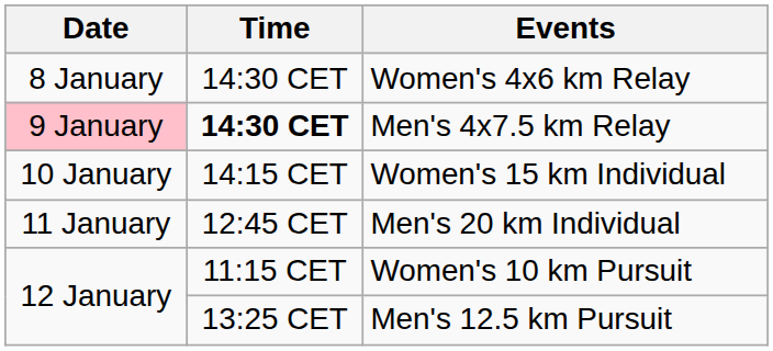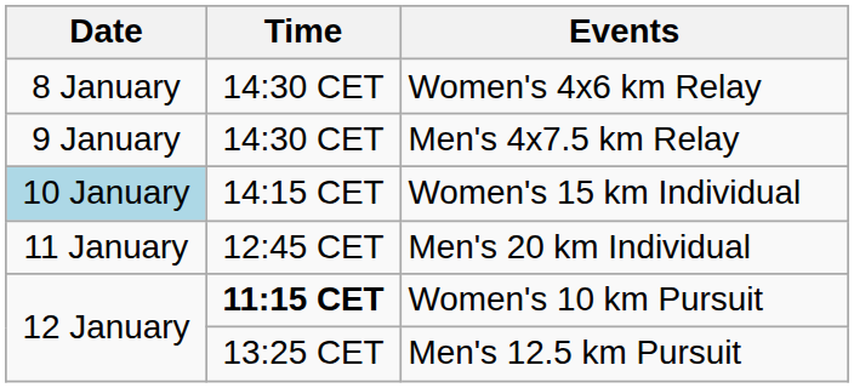Men's 4x7.5 km Relay | Date: pink background -> no background
Men's 4x7.5 km Relay | Time: bold -> normal
Women's 15 km Individual | Date: no background -> lightblue background
Women's 10 km Pursuit | Time: normal -> bold
